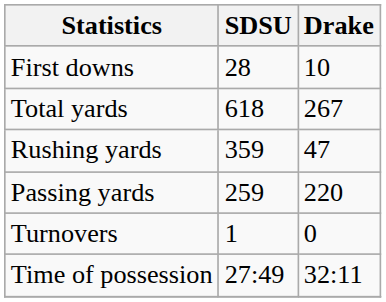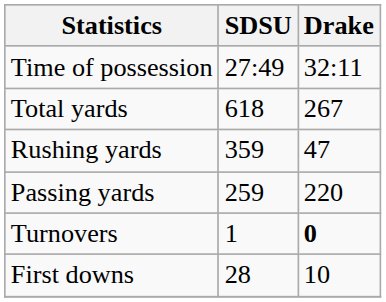rows swapped: First downs <-> Time of possession
Turnovers | Drake: normal -> bold
